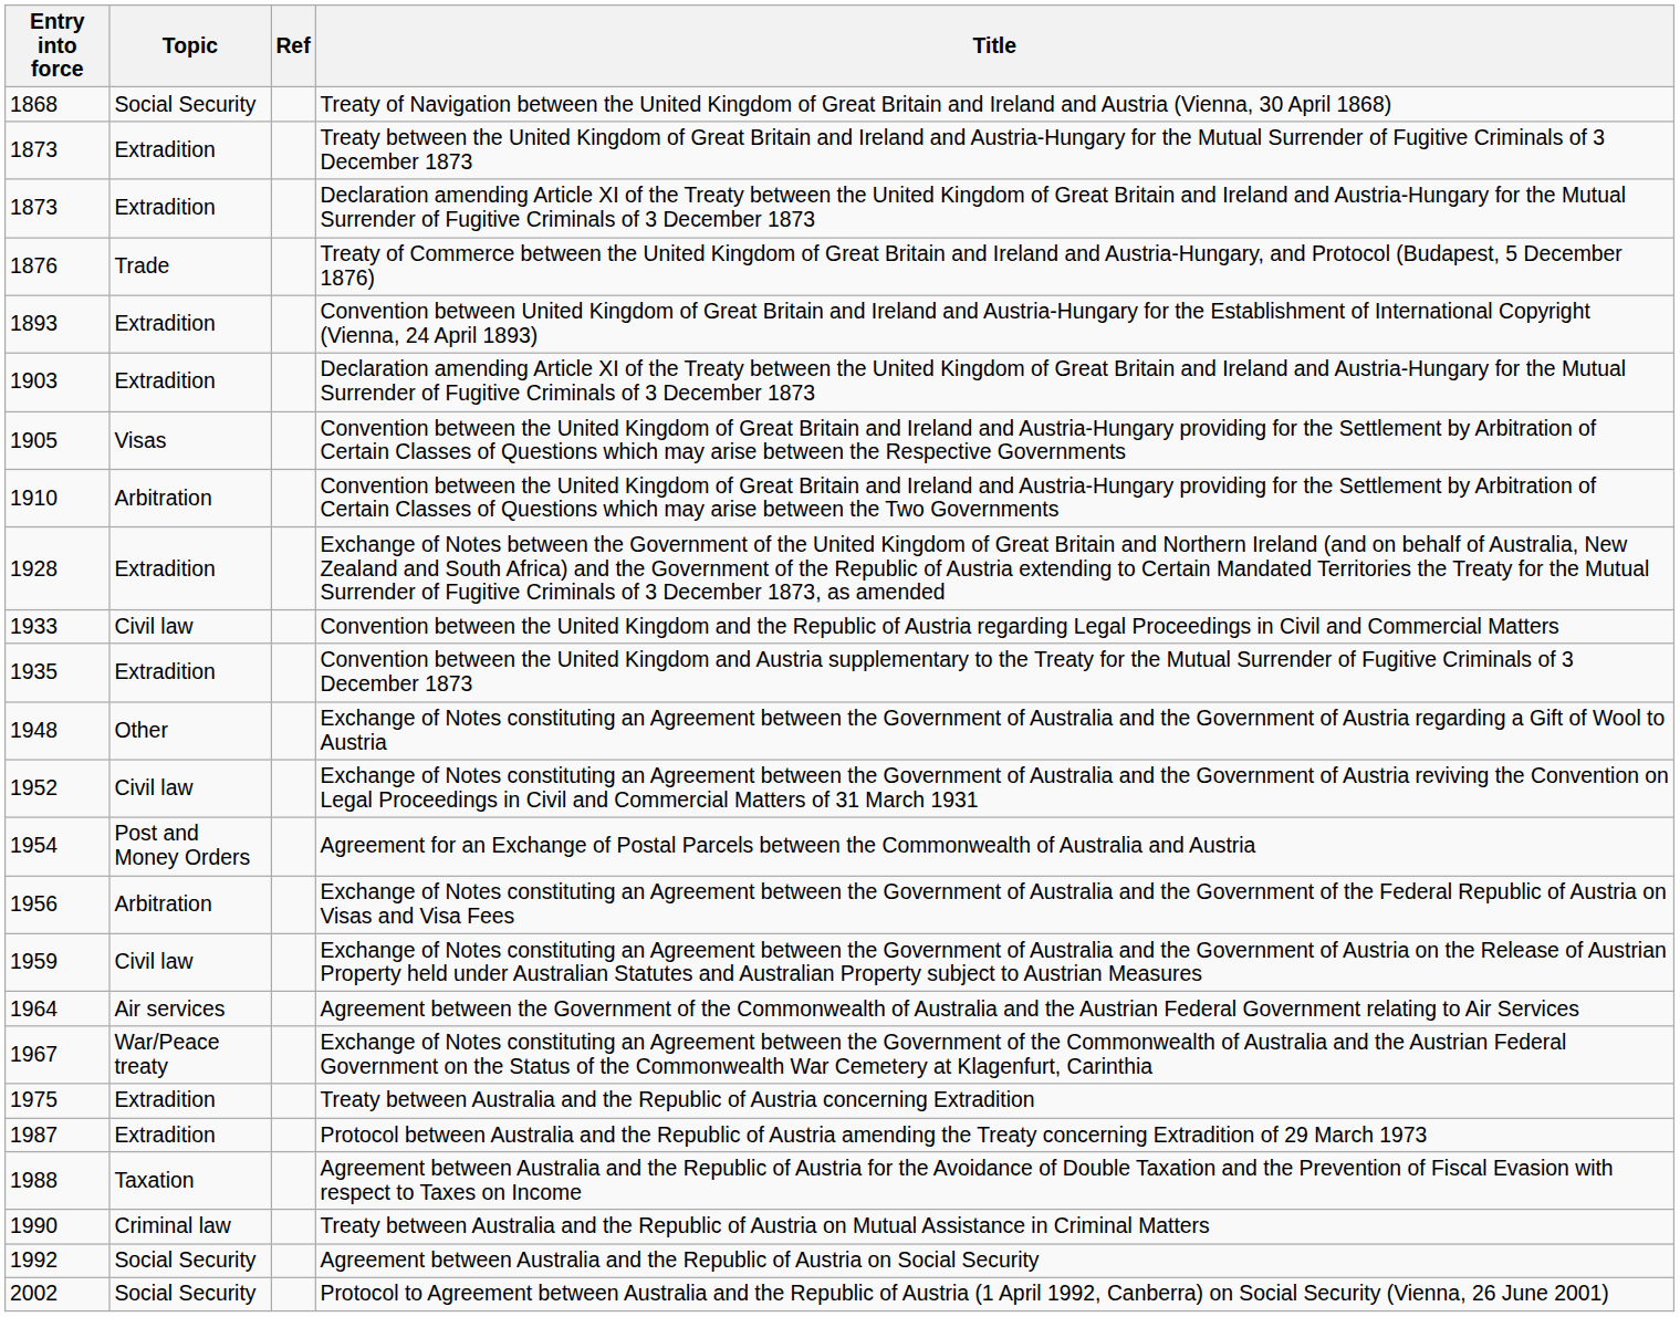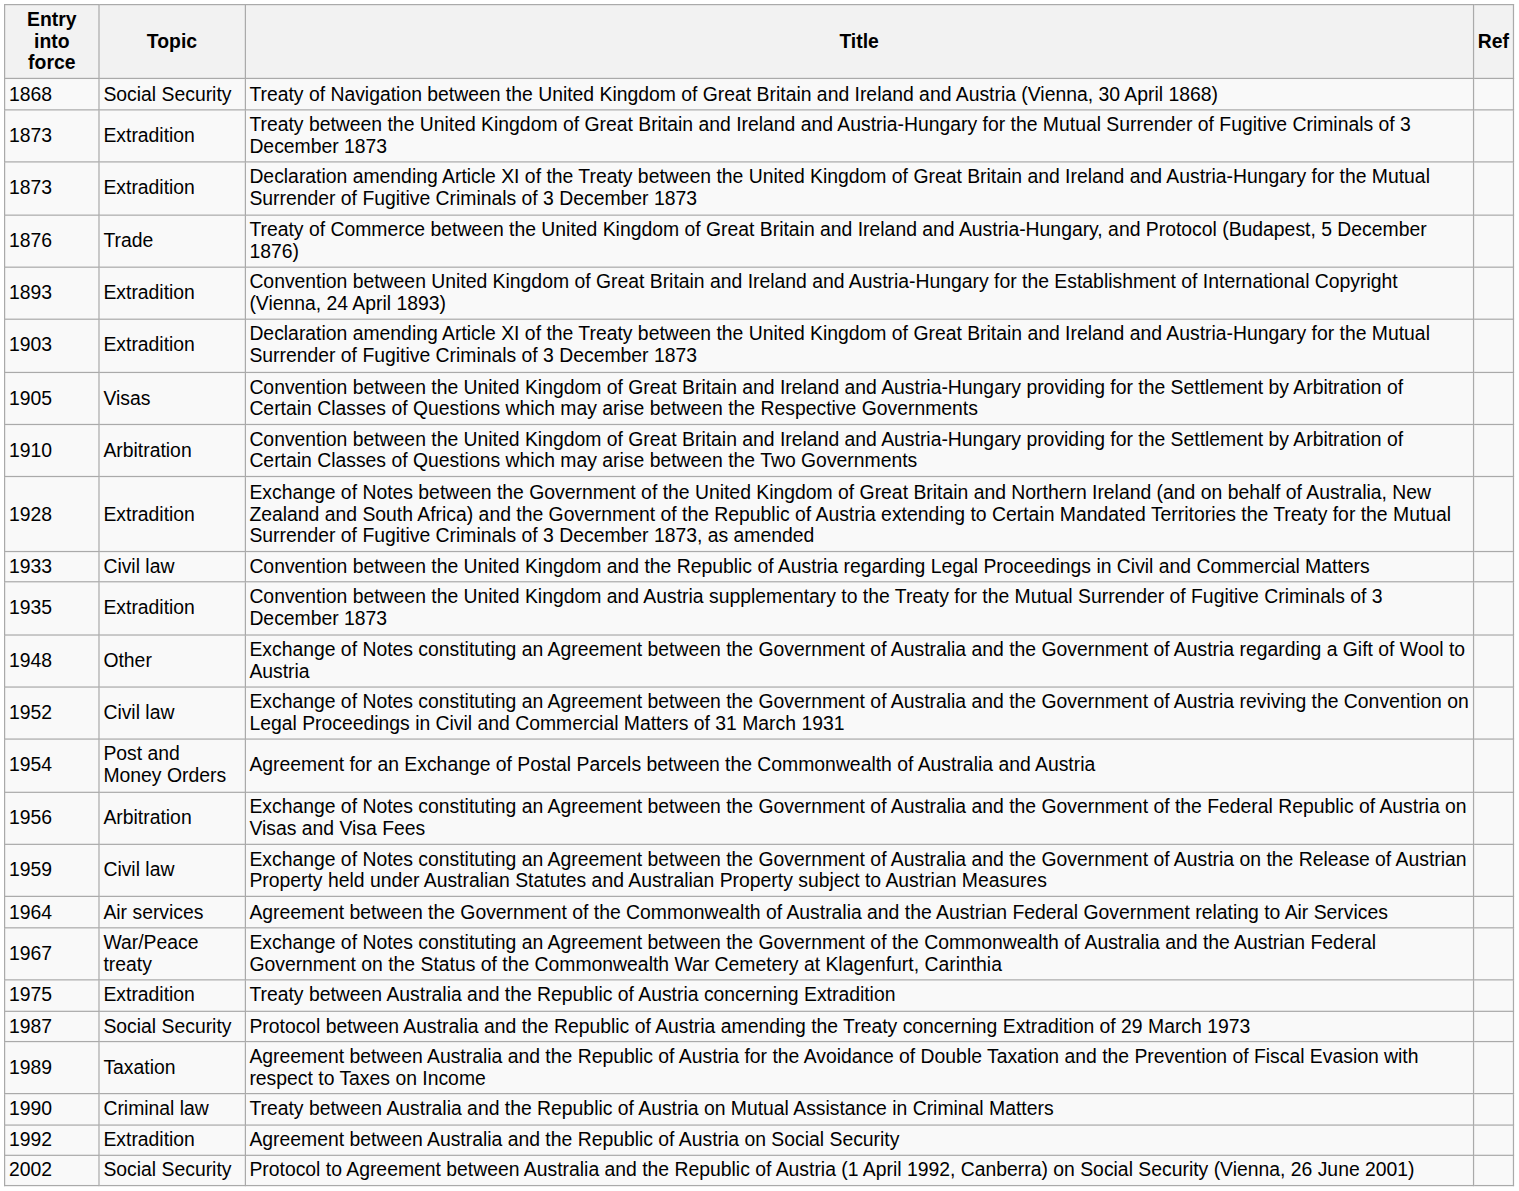columns swapped: Title <-> Ref
row 21 | Topic: Extradition -> Social Security
row 22 | Entry into force: 1988 -> 1989
row 24 | Topic: Social Security -> Extradition
